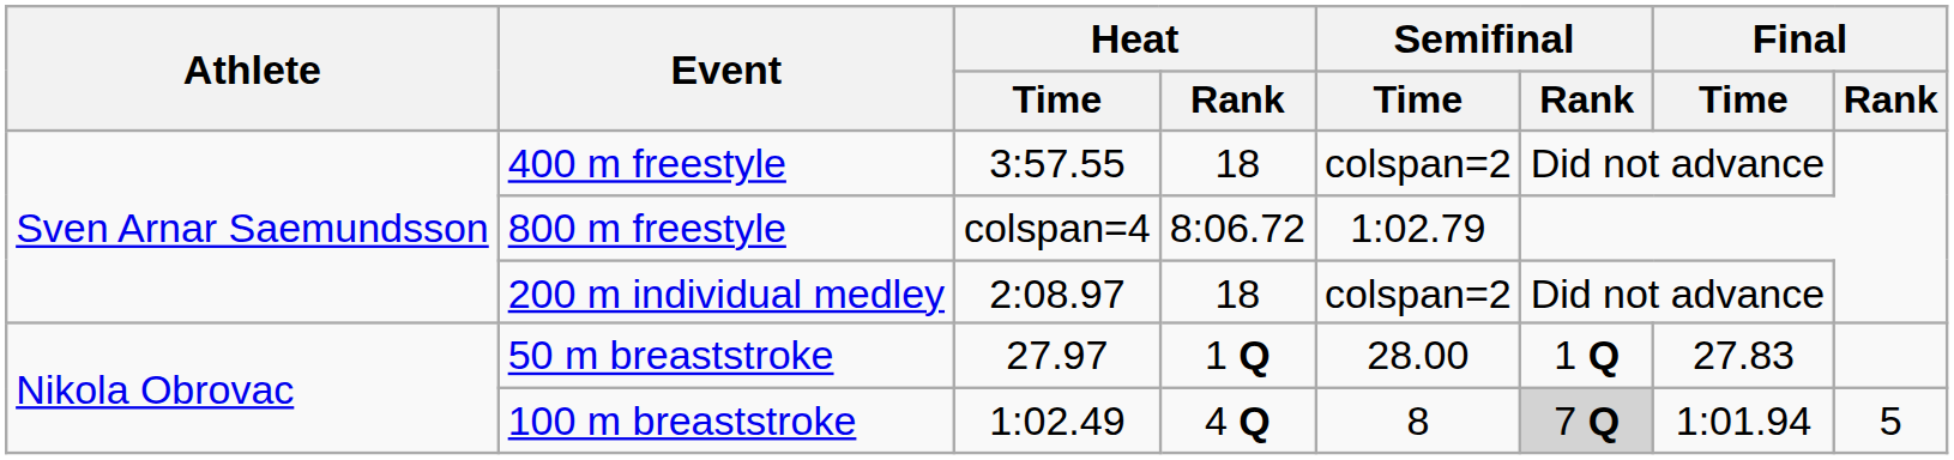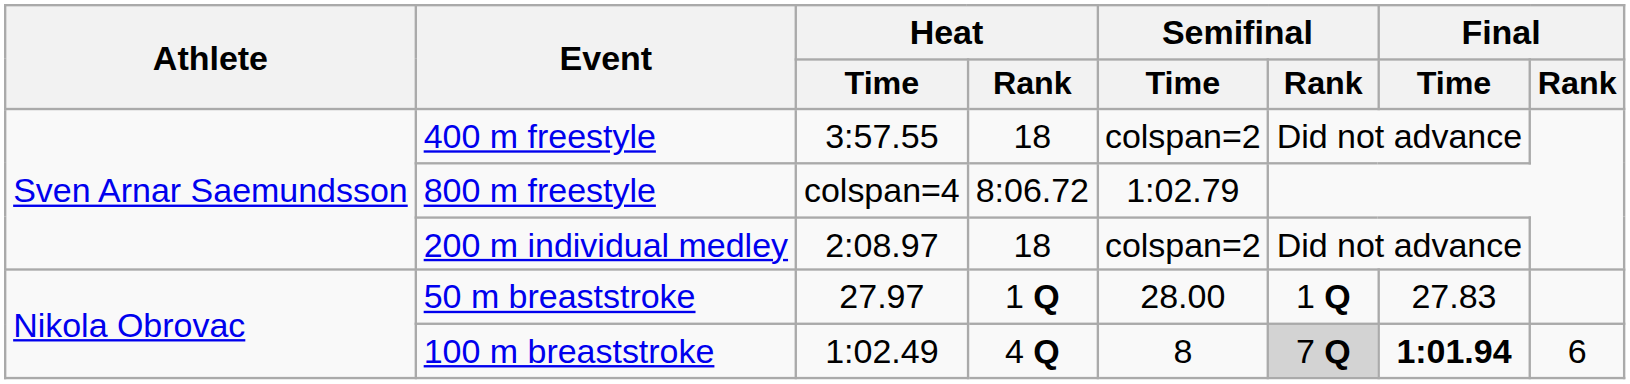100 m breaststroke | Final / Time: normal -> bold
100 m breaststroke | Final / Rank: 5 -> 6
